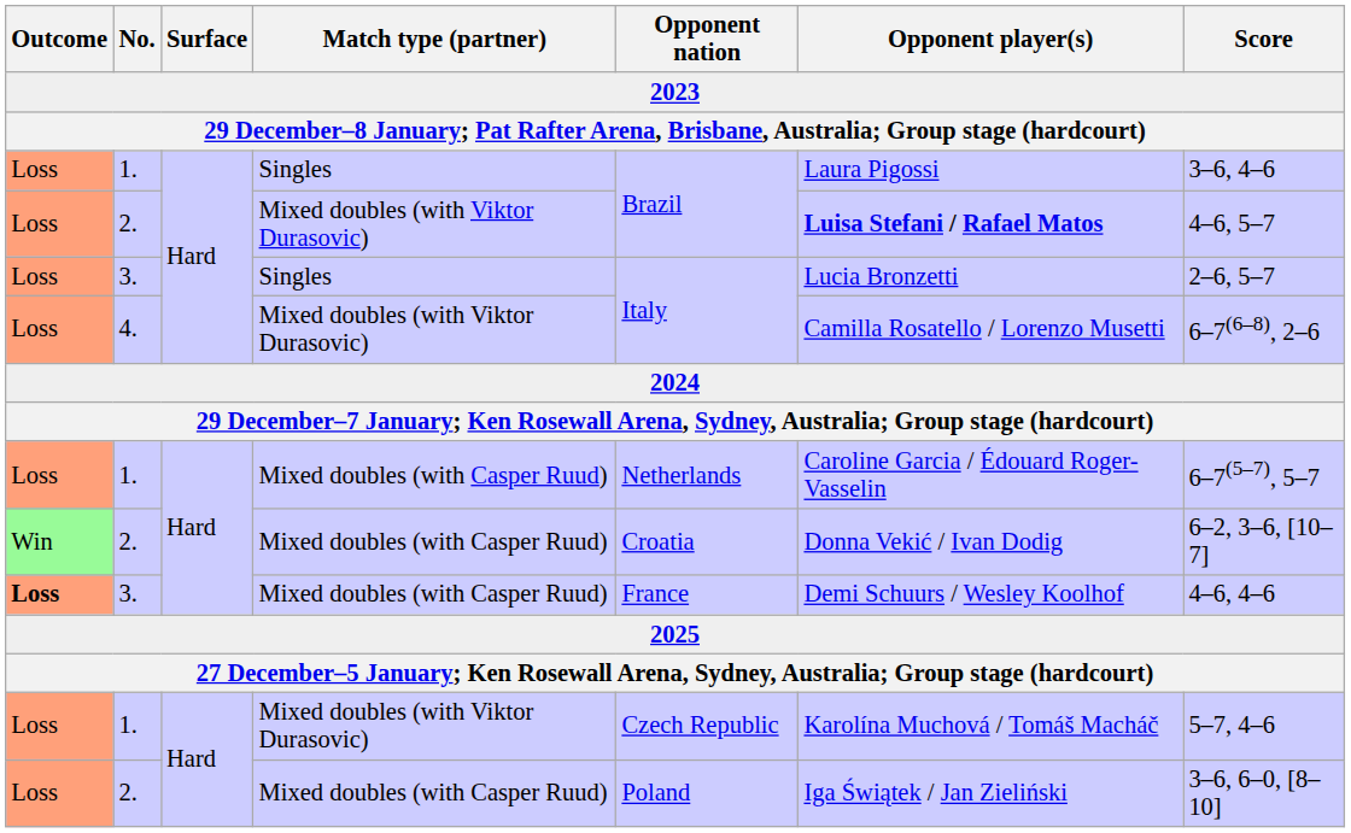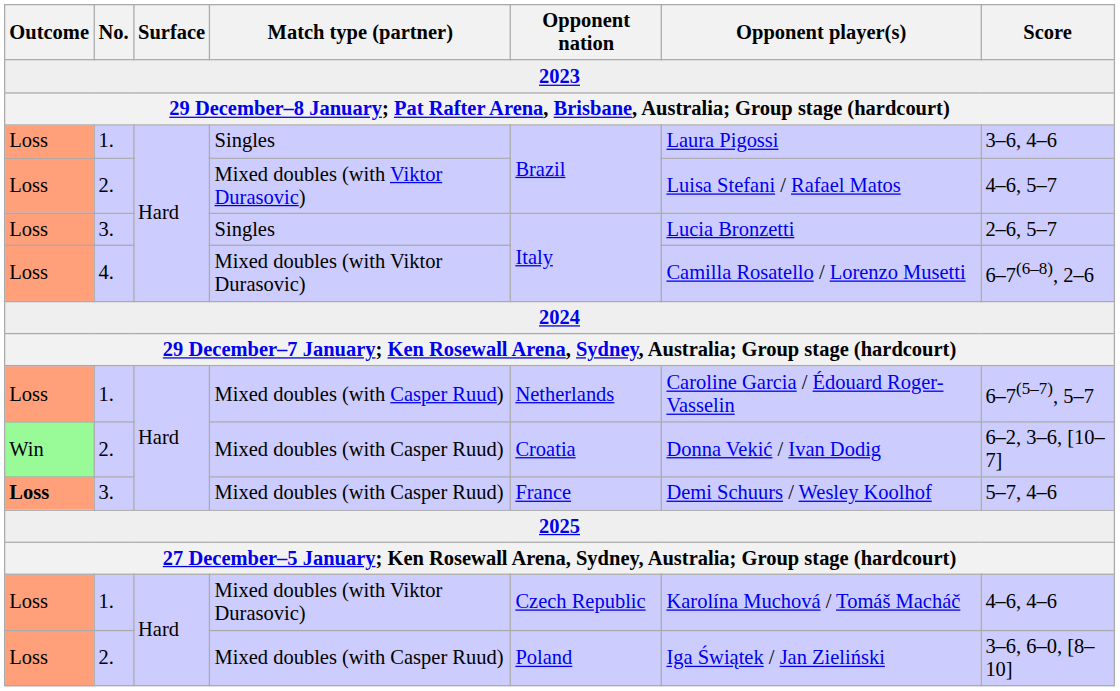2. / Mixed doubles (with Viktor Durasovic) | Opponent player(s): bold -> normal
3. / Mixed doubles (with Casper Ruud) | Score: 4–6, 4–6 -> 5–7, 4–6
1. / Mixed doubles (with Viktor Durasovic) | Score: 5–7, 4–6 -> 4–6, 4–6
